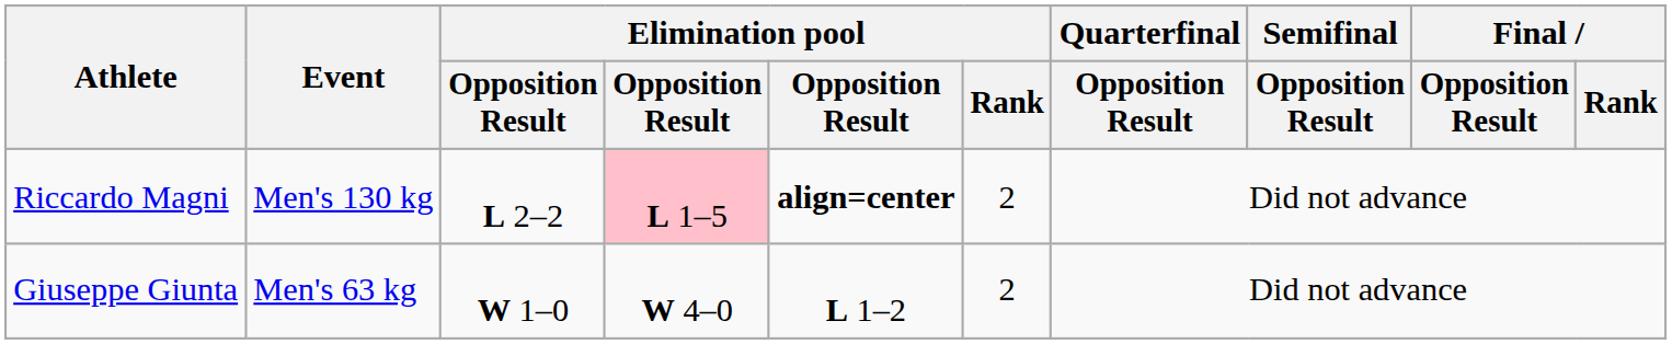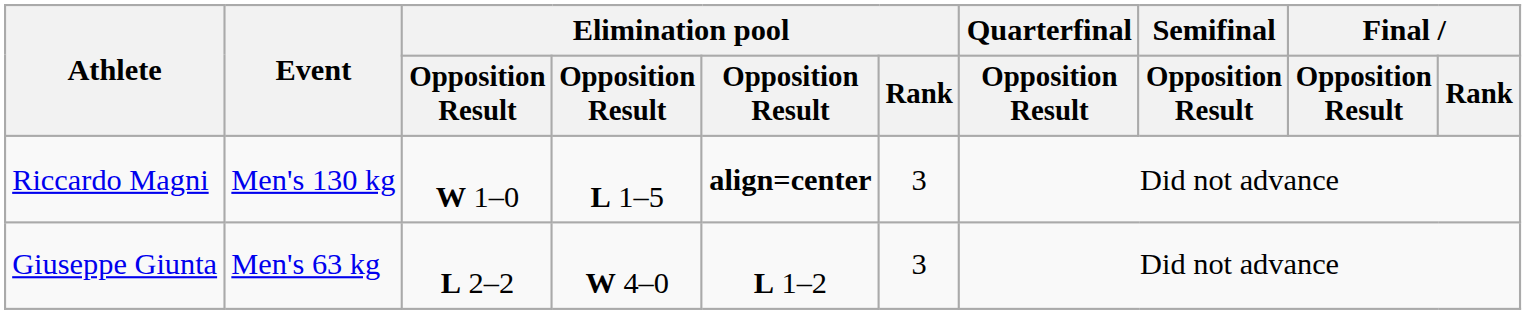Riccardo Magni | column 3: L 2–2 -> W 1–0
Riccardo Magni | column 4: pink background -> no background
Riccardo Magni | Elimination pool / Rank: 2 -> 3
Giuseppe Giunta | column 3: W 1–0 -> L 2–2
Giuseppe Giunta | Elimination pool / Rank: 2 -> 3
